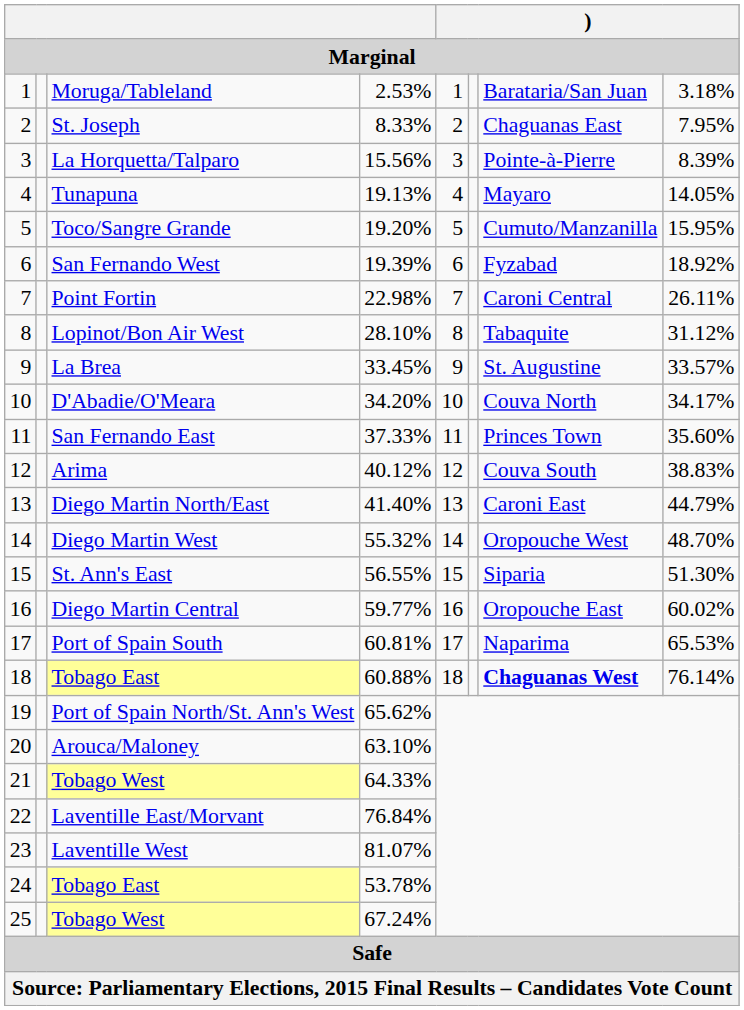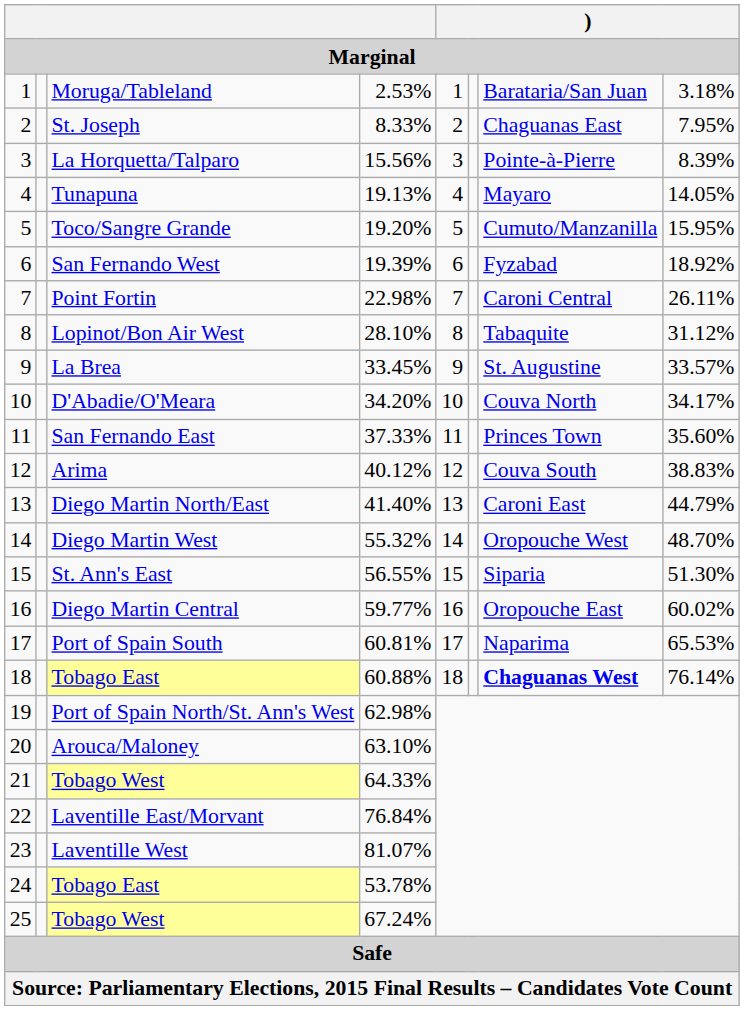Port of Spain North/St. Ann's West | column 4: 65.62% -> 62.98%
